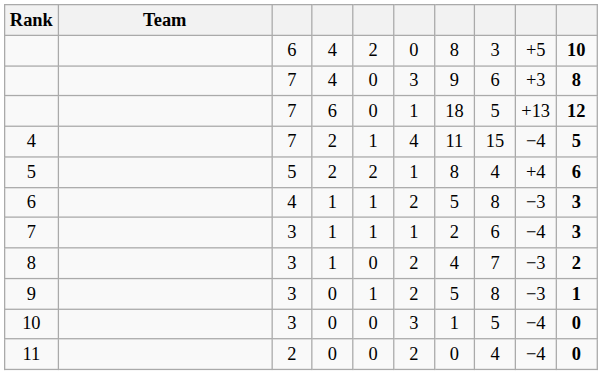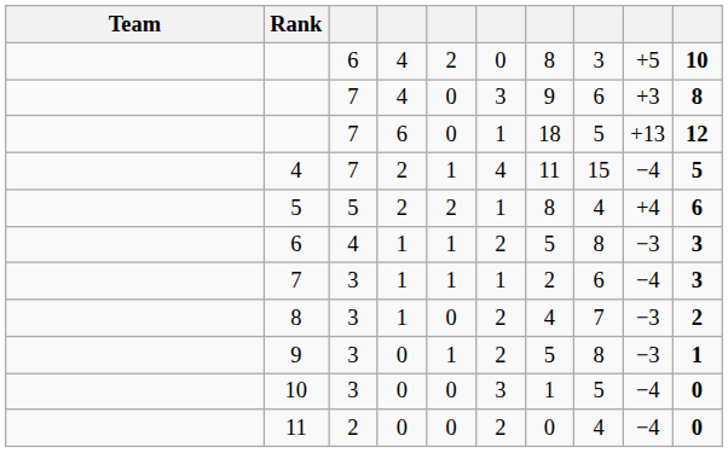columns swapped: Rank <-> Team
